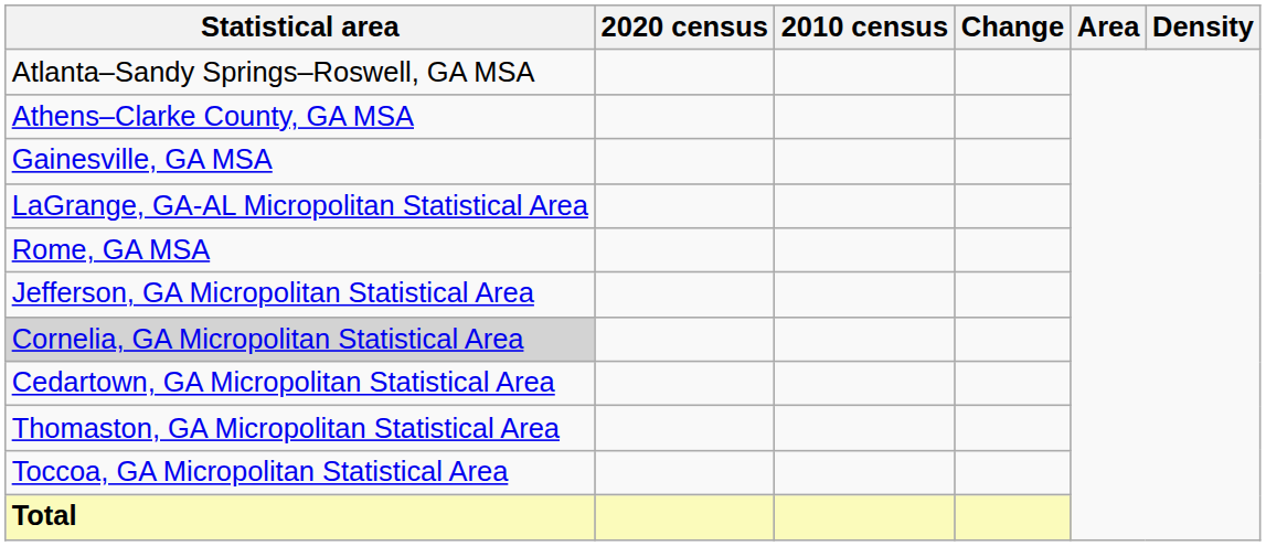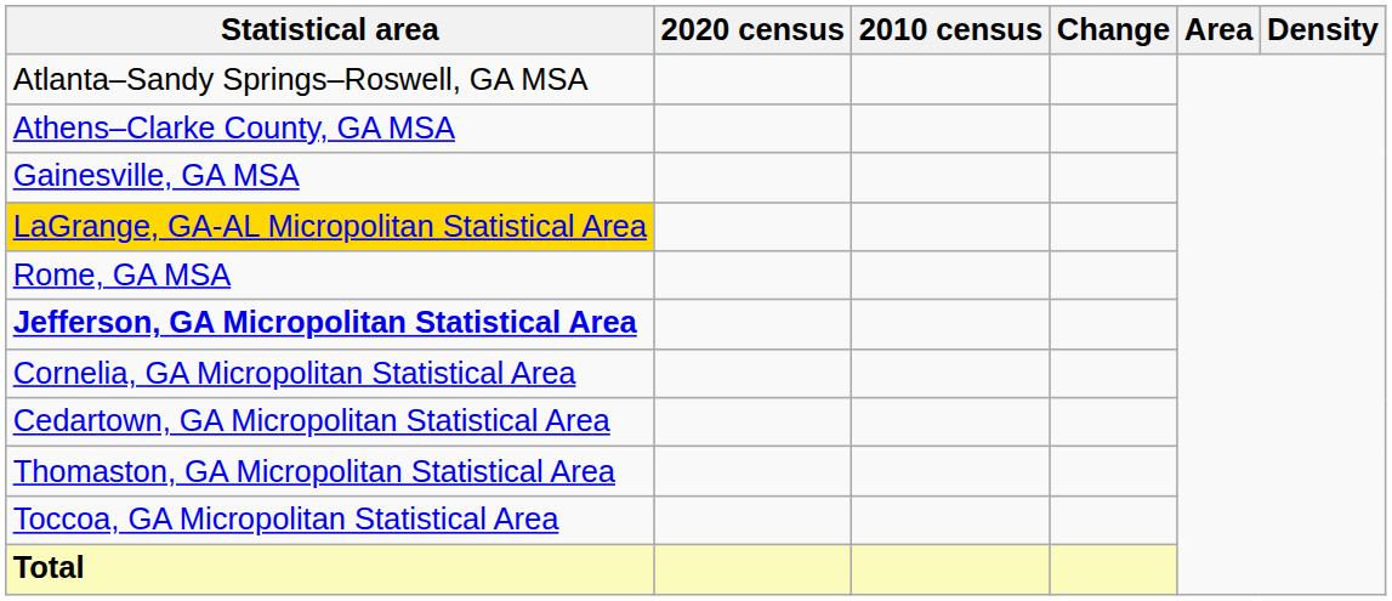LaGrange, GA-AL Micropolitan Statistical Area | Statistical area: no background -> gold background
Jefferson, GA Micropolitan Statistical Area | Statistical area: normal -> bold
Cornelia, GA Micropolitan Statistical Area | Statistical area: lightgrey background -> no background
